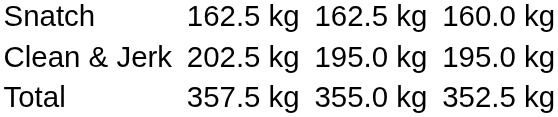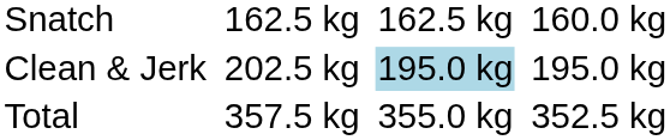Clean & Jerk | column 3: no background -> lightblue background
